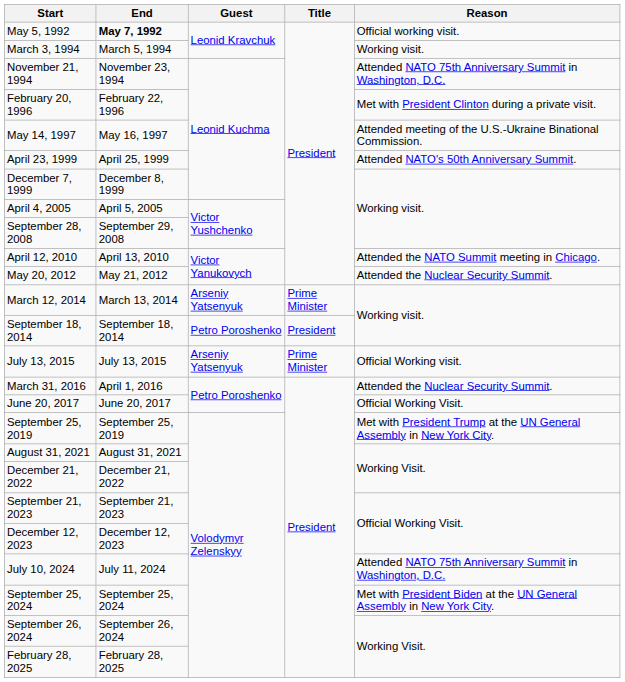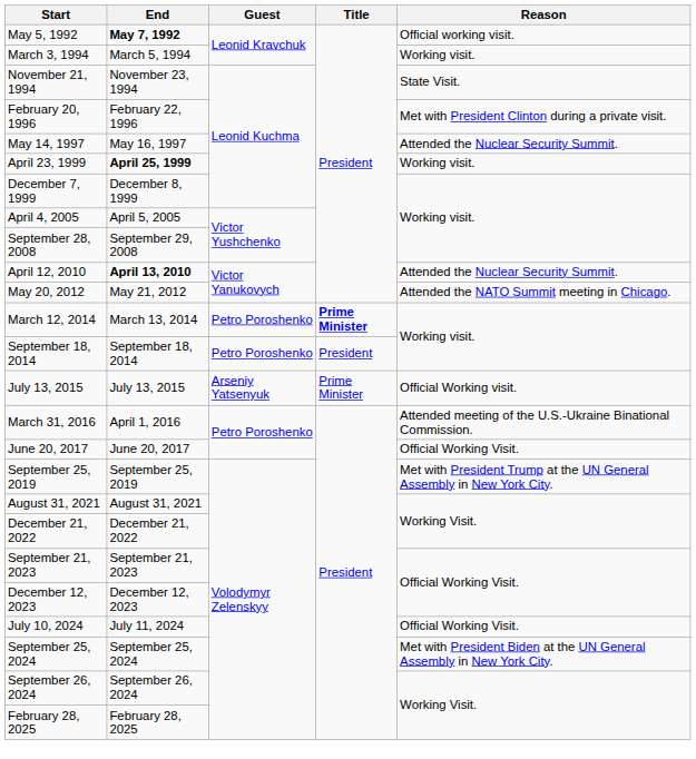November 21, 1994 | Reason: Attended NATO 75th Anniversary Summit in Washington, D.C. -> State Visit.
May 14, 1997 | Reason: Attended meeting of the U.S.-Ukraine Binational Commission. -> Attended the Nuclear Security Summit.
April 23, 1999 | End: normal -> bold
April 23, 1999 | Reason: Attended NATO's 50th Anniversary Summit. -> Working visit.
April 12, 2010 | End: normal -> bold
April 12, 2010 | Reason: Attended the NATO Summit meeting in Chicago. -> Attended the Nuclear Security Summit.
May 20, 2012 | Reason: Attended the Nuclear Security Summit. -> Attended the NATO Summit meeting in Chicago.
March 12, 2014 | Guest: Arseniy Yatsenyuk -> Petro Poroshenko
March 12, 2014 | Title: normal -> bold
March 31, 2016 | Reason: Attended the Nuclear Security Summit. -> Attended meeting of the U.S.-Ukraine Binational Commission.
July 10, 2024 | Reason: Attended NATO 75th Anniversary Summit in Washington, D.C. -> Official Working Visit.
